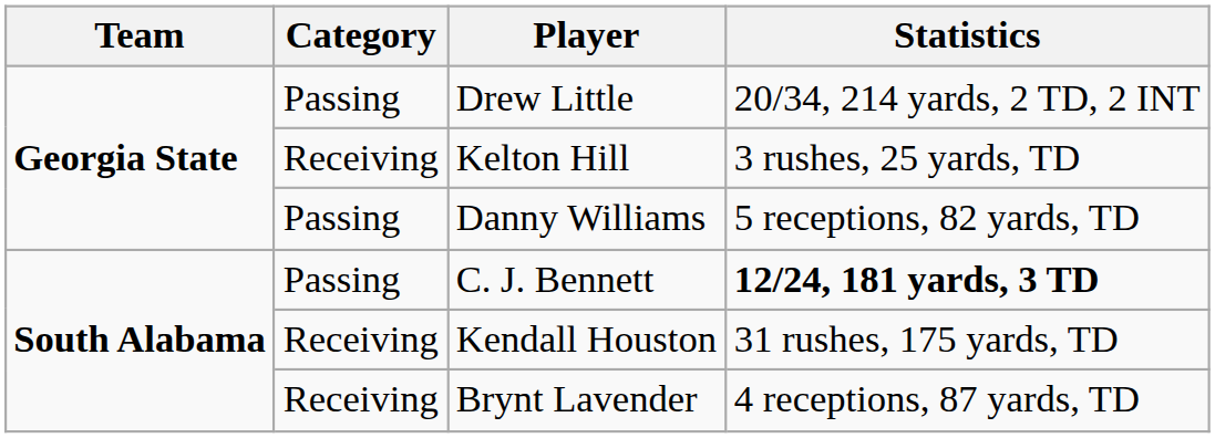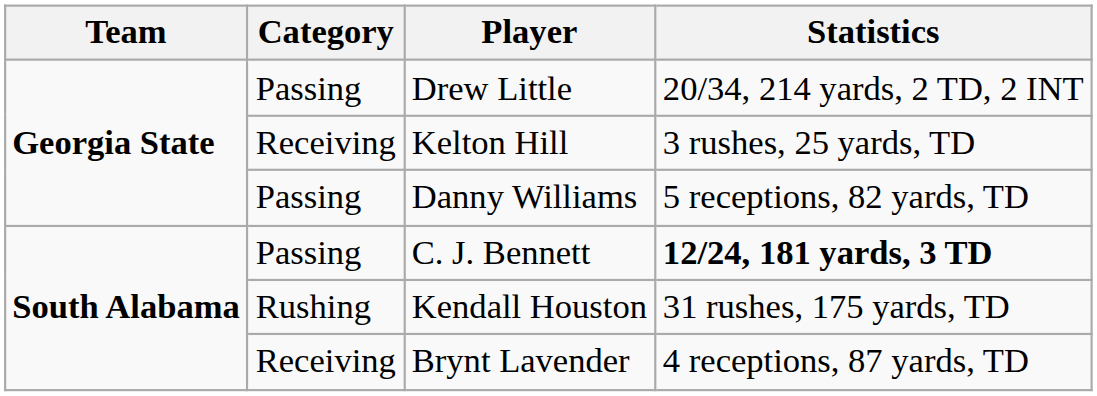Kendall Houston | Category: Receiving -> Rushing
